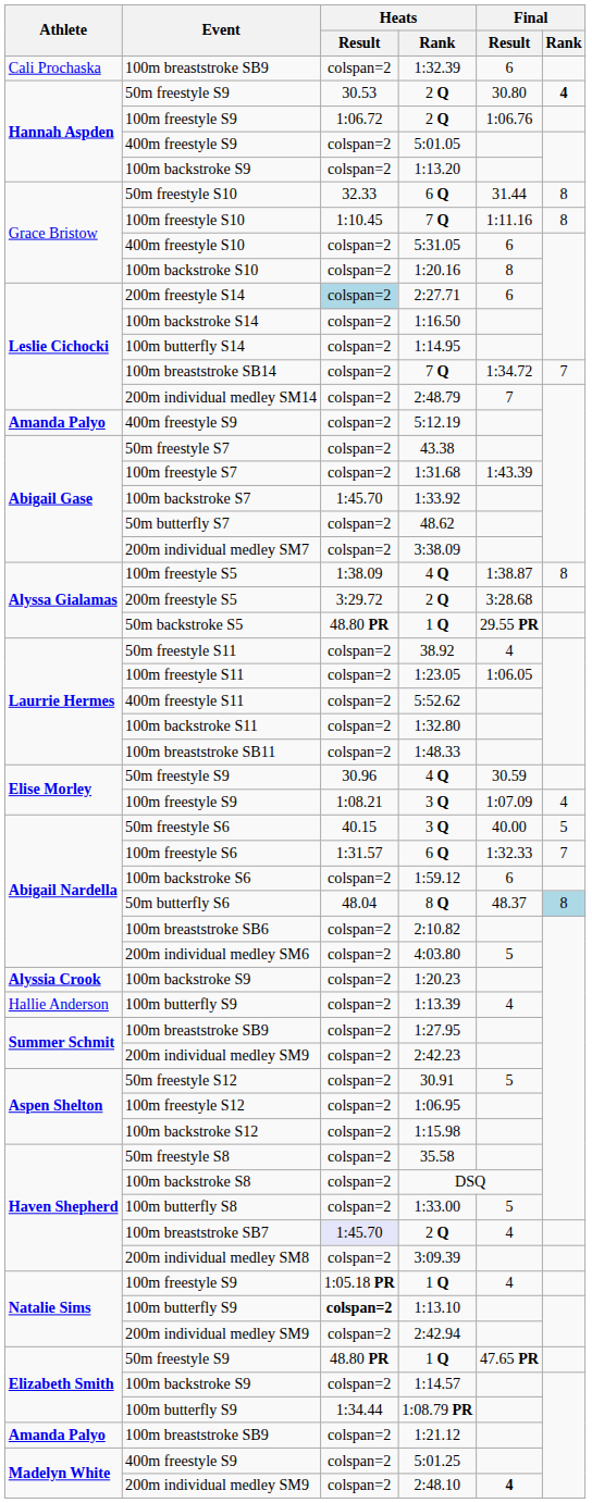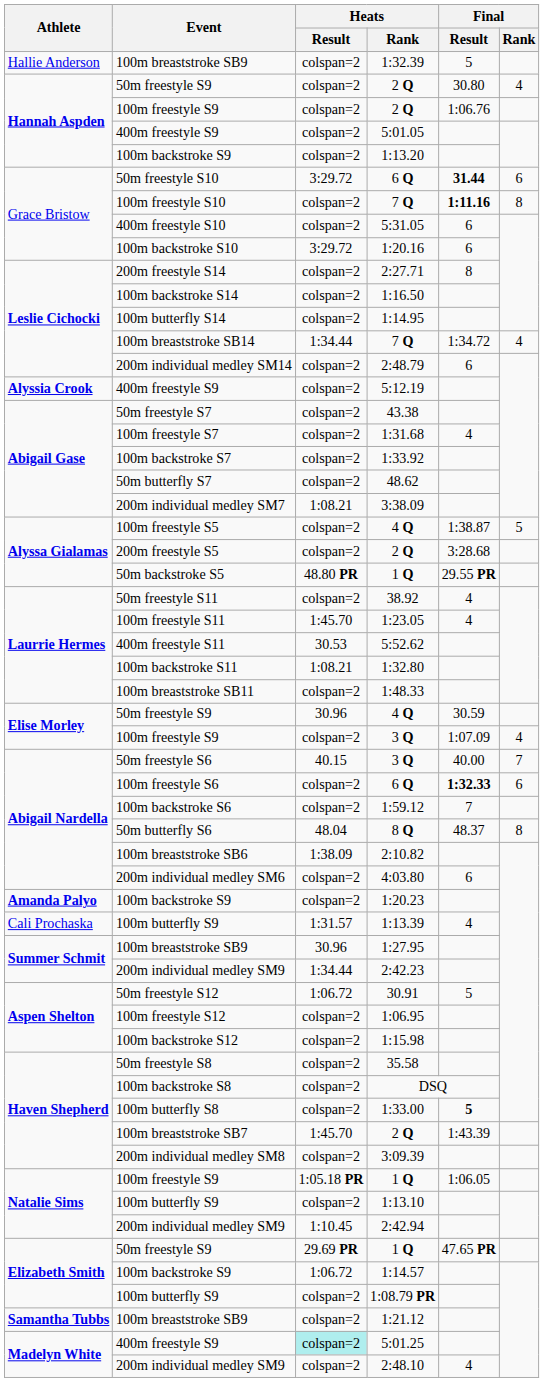1:32.39 | Athlete: Cali Prochaska -> Hallie Anderson
1:32.39 | Final / Result: 6 -> 5
50m freestyle S9 / 2 Q | Heats / Result: 30.53 -> colspan=2
50m freestyle S9 / 2 Q | Final / Rank: bold -> normal
100m freestyle S9 / 2 Q | Heats / Result: 1:06.72 -> colspan=2
50m freestyle S10 / 6 Q | Heats / Result: 32.33 -> 3:29.72
50m freestyle S10 / 6 Q | Final / Result: normal -> bold
50m freestyle S10 / 6 Q | Final / Rank: 8 -> 6
100m freestyle S10 / 7 Q | Heats / Result: 1:10.45 -> colspan=2
100m freestyle S10 / 7 Q | Final / Result: normal -> bold
1:20.16 | Heats / Result: colspan=2 -> 3:29.72
1:20.16 | Final / Result: 8 -> 6
2:27.71 | Heats / Result: lightblue background -> no background
2:27.71 | Final / Result: 6 -> 8
100m breaststroke SB14 / 7 Q | Heats / Result: colspan=2 -> 1:34.44
100m breaststroke SB14 / 7 Q | Final / Rank: 7 -> 4
2:48.79 | Final / Result: 7 -> 6
5:12.19 | Athlete: Amanda Palyo -> Alyssia Crook
1:31.68 | Final / Result: 1:43.39 -> 4
1:33.92 | Heats / Result: 1:45.70 -> colspan=2
3:38.09 | Heats / Result: colspan=2 -> 1:08.21
100m freestyle S5 / 4 Q | Heats / Result: 1:38.09 -> colspan=2
100m freestyle S5 / 4 Q | Final / Rank: 8 -> 5
200m freestyle S5 / 2 Q | Heats / Result: 3:29.72 -> colspan=2
1:23.05 | Heats / Result: colspan=2 -> 1:45.70
1:23.05 | Final / Result: 1:06.05 -> 4
5:52.62 | Heats / Result: colspan=2 -> 30.53
1:32.80 | Heats / Result: colspan=2 -> 1:08.21
100m freestyle S9 / 3 Q | Heats / Result: 1:08.21 -> colspan=2
50m freestyle S6 / 3 Q | Final / Rank: 5 -> 7
100m freestyle S6 / 6 Q | Heats / Result: 1:31.57 -> colspan=2
100m freestyle S6 / 6 Q | Final / Result: normal -> bold
100m freestyle S6 / 6 Q | Final / Rank: 7 -> 6
1:59.12 | Final / Result: 6 -> 7
8 Q | Final / Rank: lightblue background -> no background
2:10.82 | Heats / Result: colspan=2 -> 1:38.09
4:03.80 | Final / Result: 5 -> 6
1:20.23 | Athlete: Alyssia Crook -> Amanda Palyo
1:13.39 | Athlete: Hallie Anderson -> Cali Prochaska
1:13.39 | Heats / Result: colspan=2 -> 1:31.57
1:27.95 | Heats / Result: colspan=2 -> 30.96
2:42.23 | Heats / Result: colspan=2 -> 1:34.44
30.91 | Heats / Result: colspan=2 -> 1:06.72
1:33.00 | Final / Result: normal -> bold
100m breaststroke SB7 / 2 Q | Heats / Result: lavender background -> no background
100m breaststroke SB7 / 2 Q | Final / Result: 4 -> 1:43.39
100m freestyle S9 / 1 Q | Final / Result: 4 -> 1:06.05
1:13.10 | Heats / Result: bold -> normal
2:42.94 | Heats / Result: colspan=2 -> 1:10.45
50m freestyle S9 / 1 Q | Heats / Result: 48.80 PR -> 29.69 PR
1:14.57 | Heats / Result: colspan=2 -> 1:06.72
1:08.79 PR | Heats / Result: 1:34.44 -> colspan=2
1:21.12 | Athlete: Amanda Palyo -> Samantha Tubbs
5:01.25 | Heats / Result: no background -> paleturquoise background
2:48.10 | Final / Result: bold -> normal
